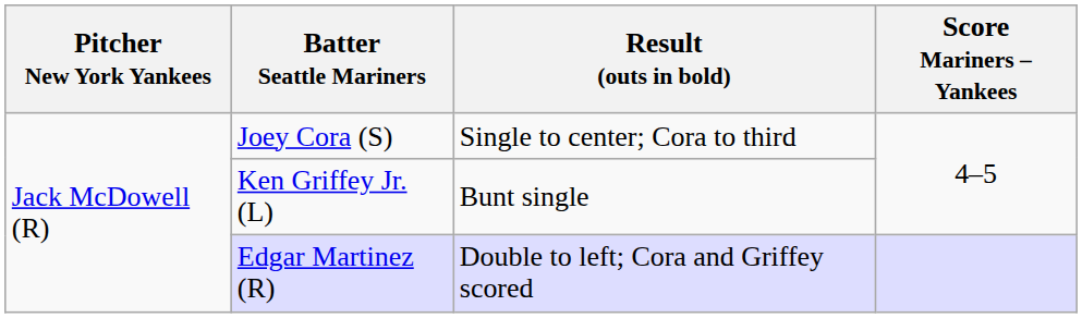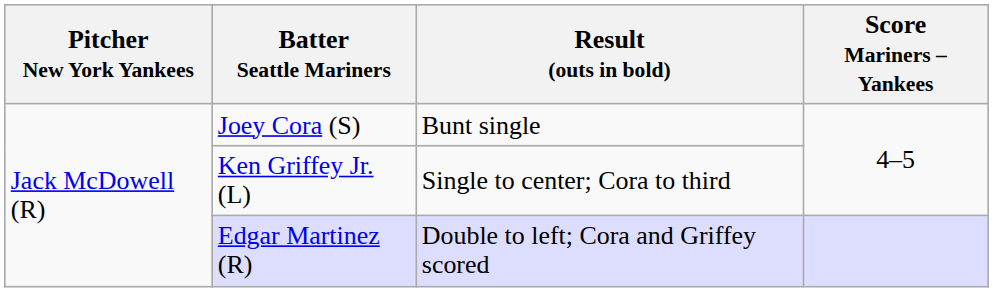Joey Cora (S) | Result (outs in bold): Single to center; Cora to third -> Bunt single
Ken Griffey Jr. (L) | Result (outs in bold): Bunt single -> Single to center; Cora to third
